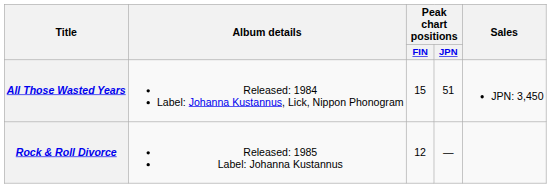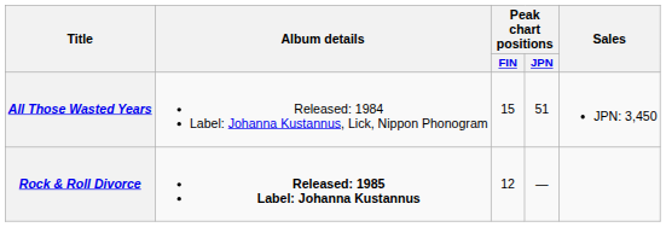Rock & Roll Divorce | Album details: normal -> bold
